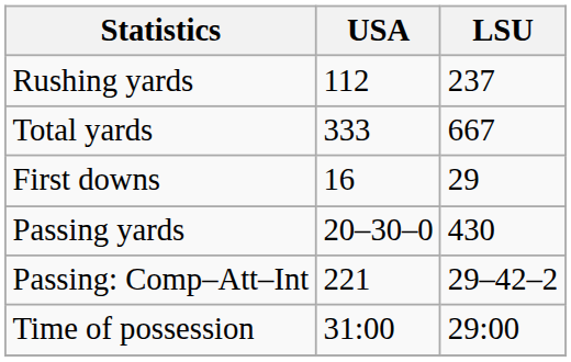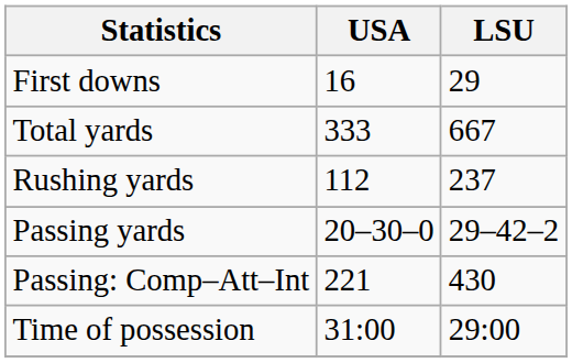rows swapped: First downs <-> Rushing yards
Passing yards | LSU: 430 -> 29–42–2
Passing: Comp–Att–Int | LSU: 29–42–2 -> 430
